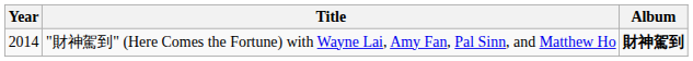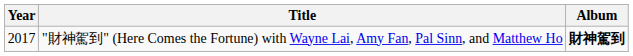row 2 | Year: 2014 -> 2017
